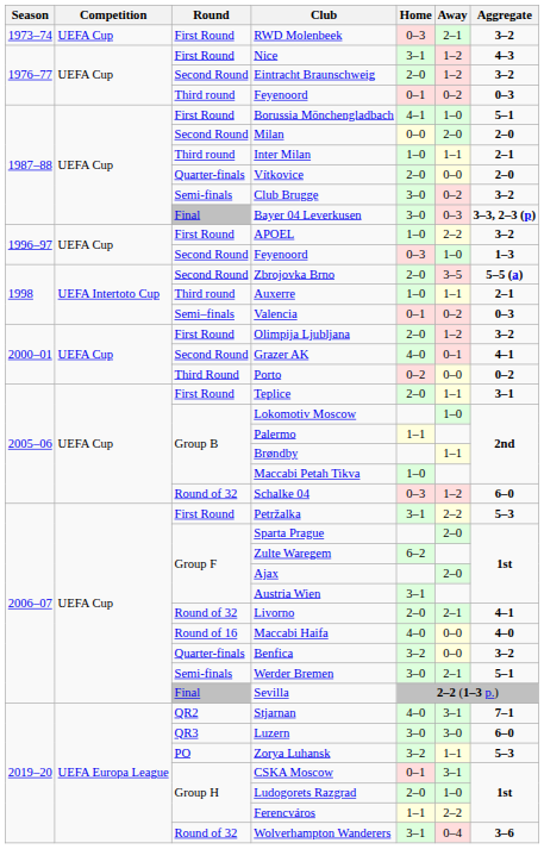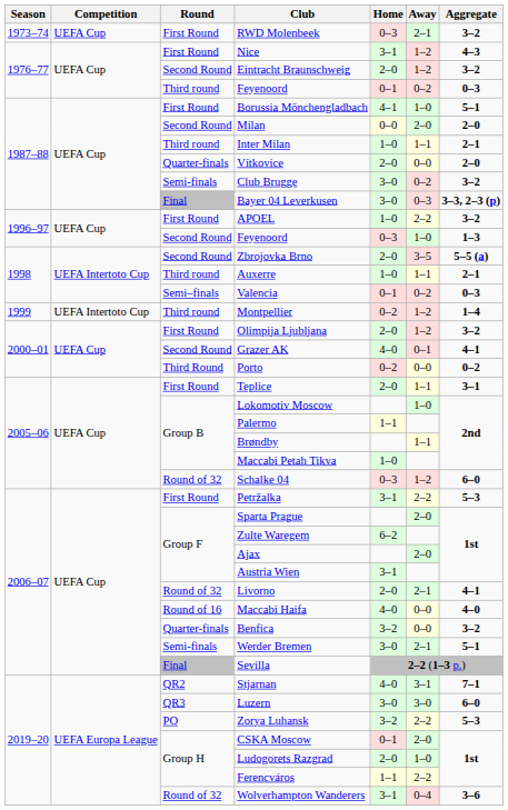+ row: 1999 | UEFA Intertoto Cup | Third round | Montpellier | 0–2 | 1–2 | 1–4
Zorya Luhansk | Away: 1–1 -> 2–2
CSKA Moscow | Away: 3–1 -> 2–0
